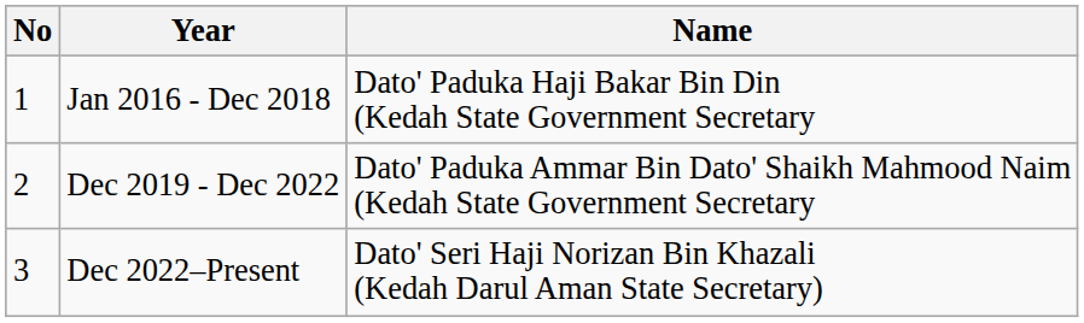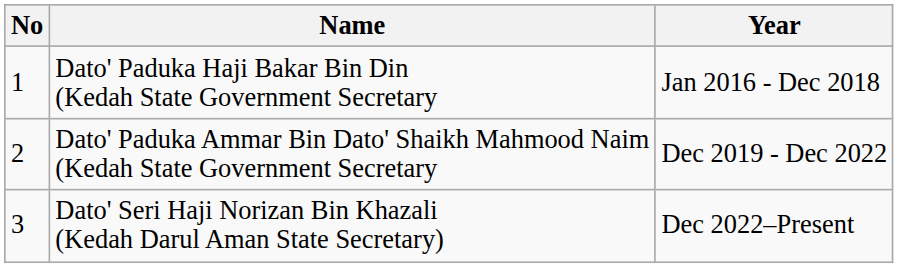columns swapped: Name <-> Year
